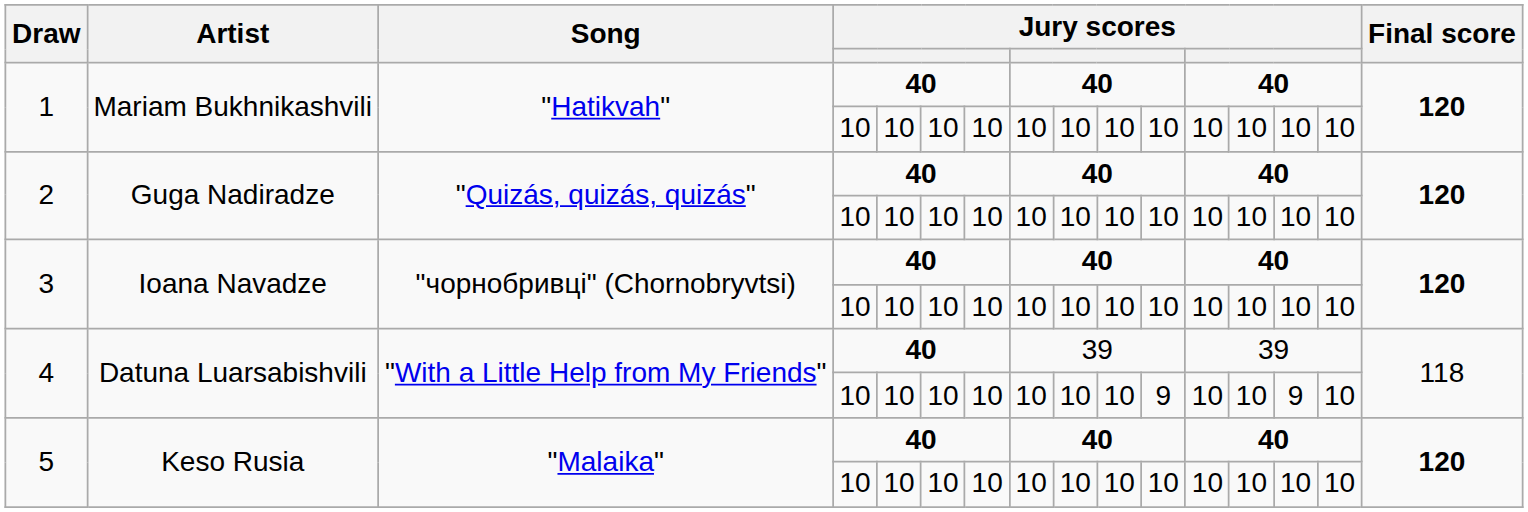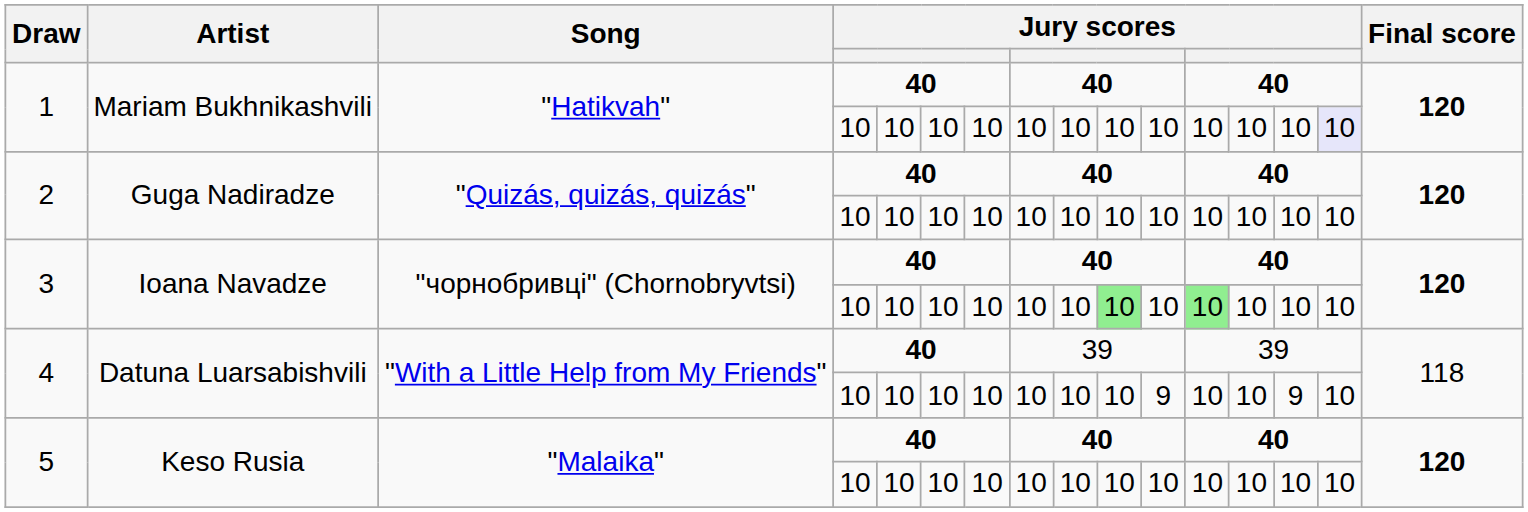1 / 10 | column 15: no background -> lavender background
3 / 10 | column 10: no background -> lightgreen background
3 / 10 | column 12: no background -> lightgreen background
